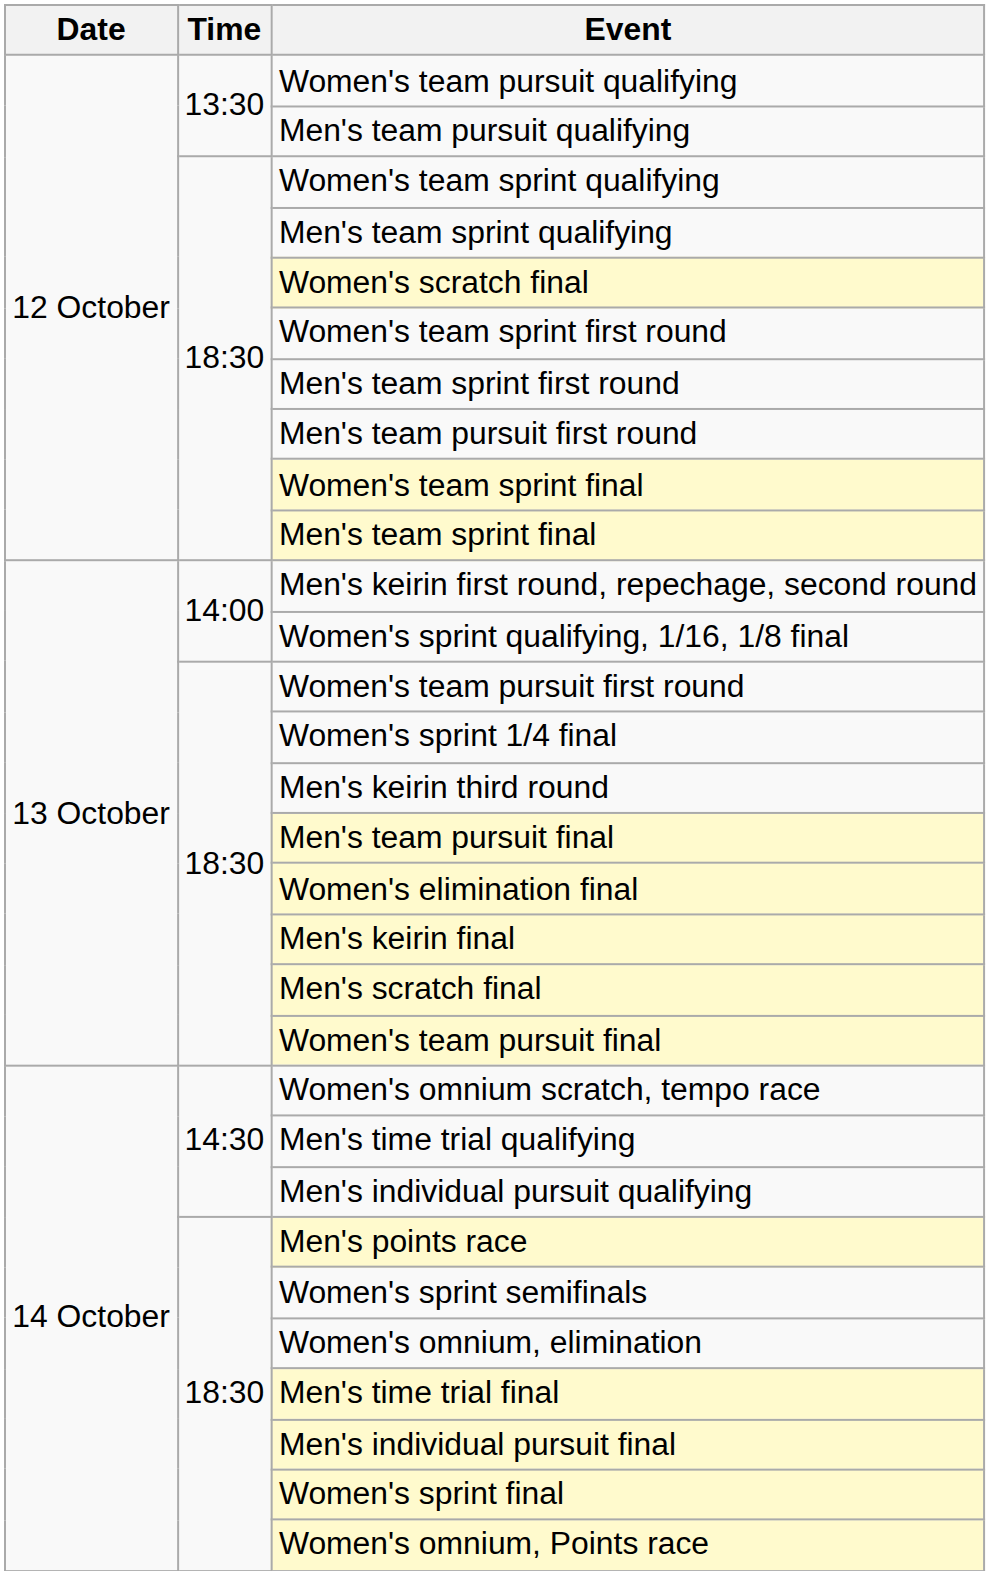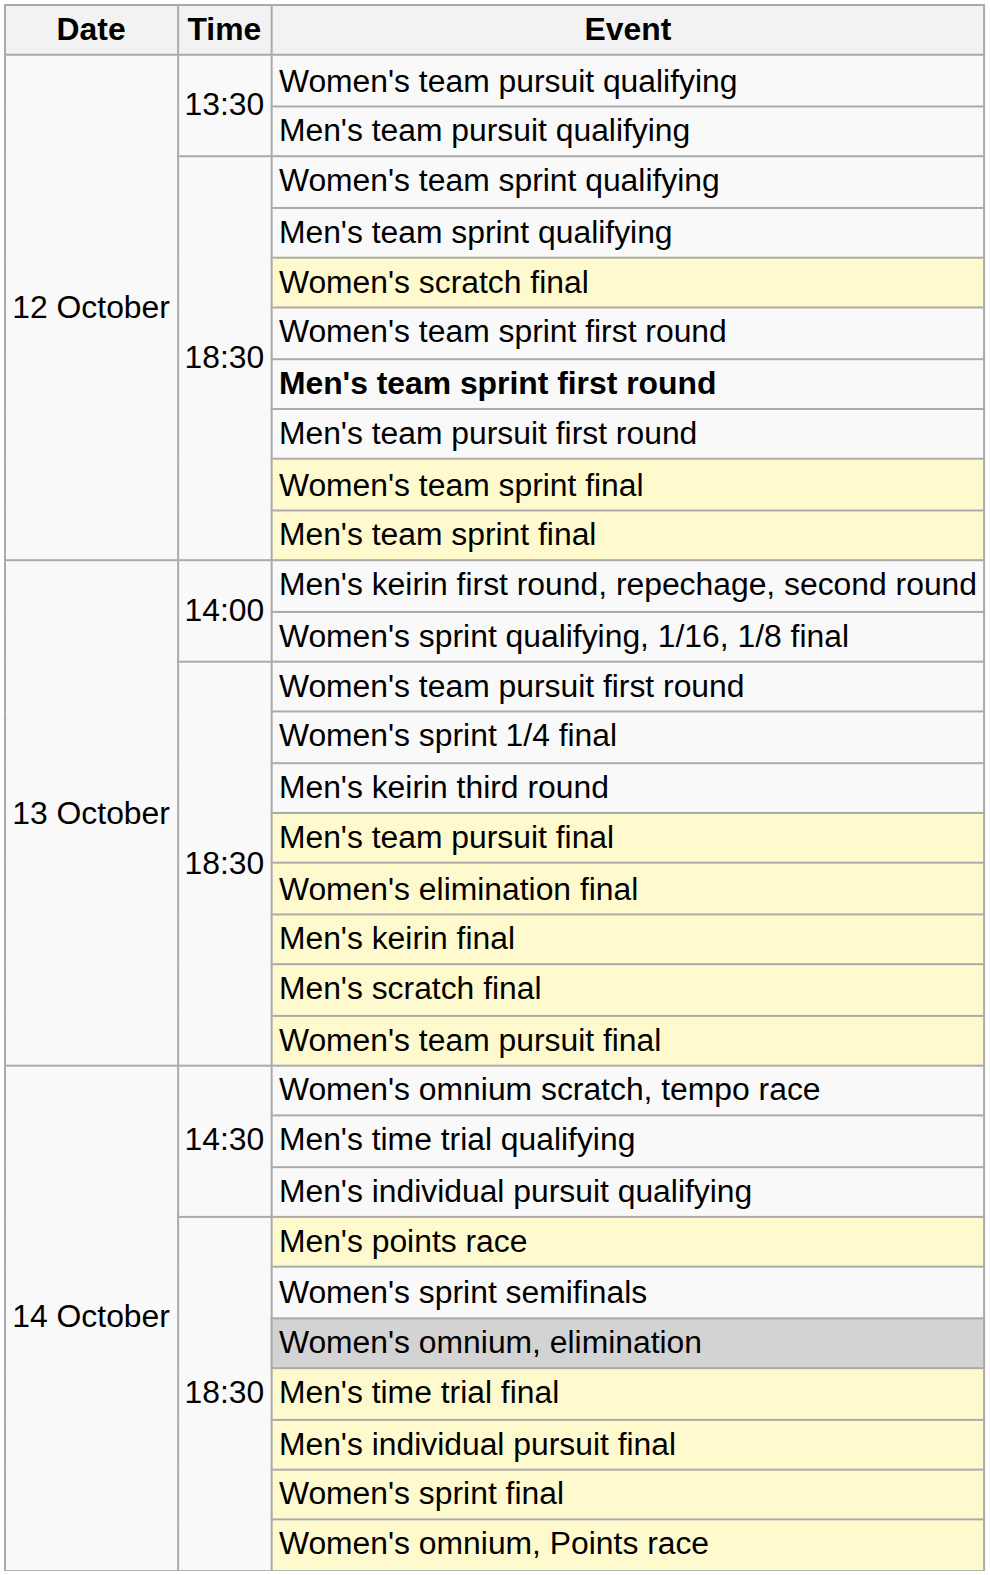Men's team sprint first round | Event: normal -> bold
Women's omnium, elimination | Event: no background -> lightgrey background
